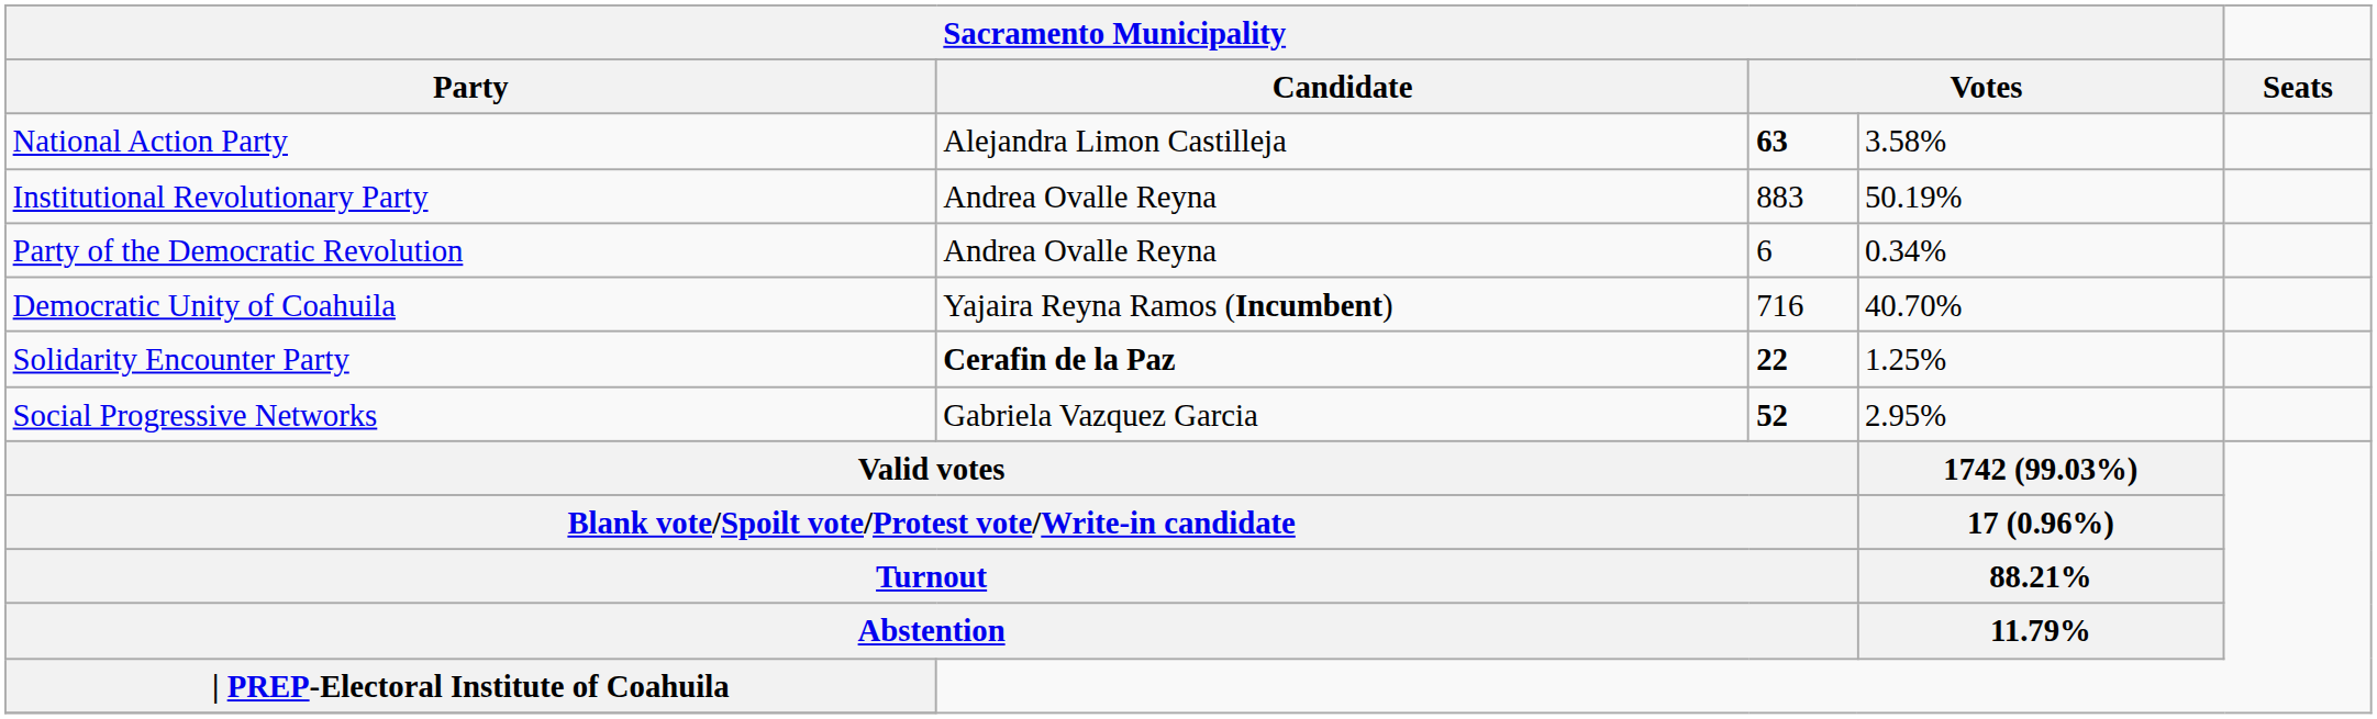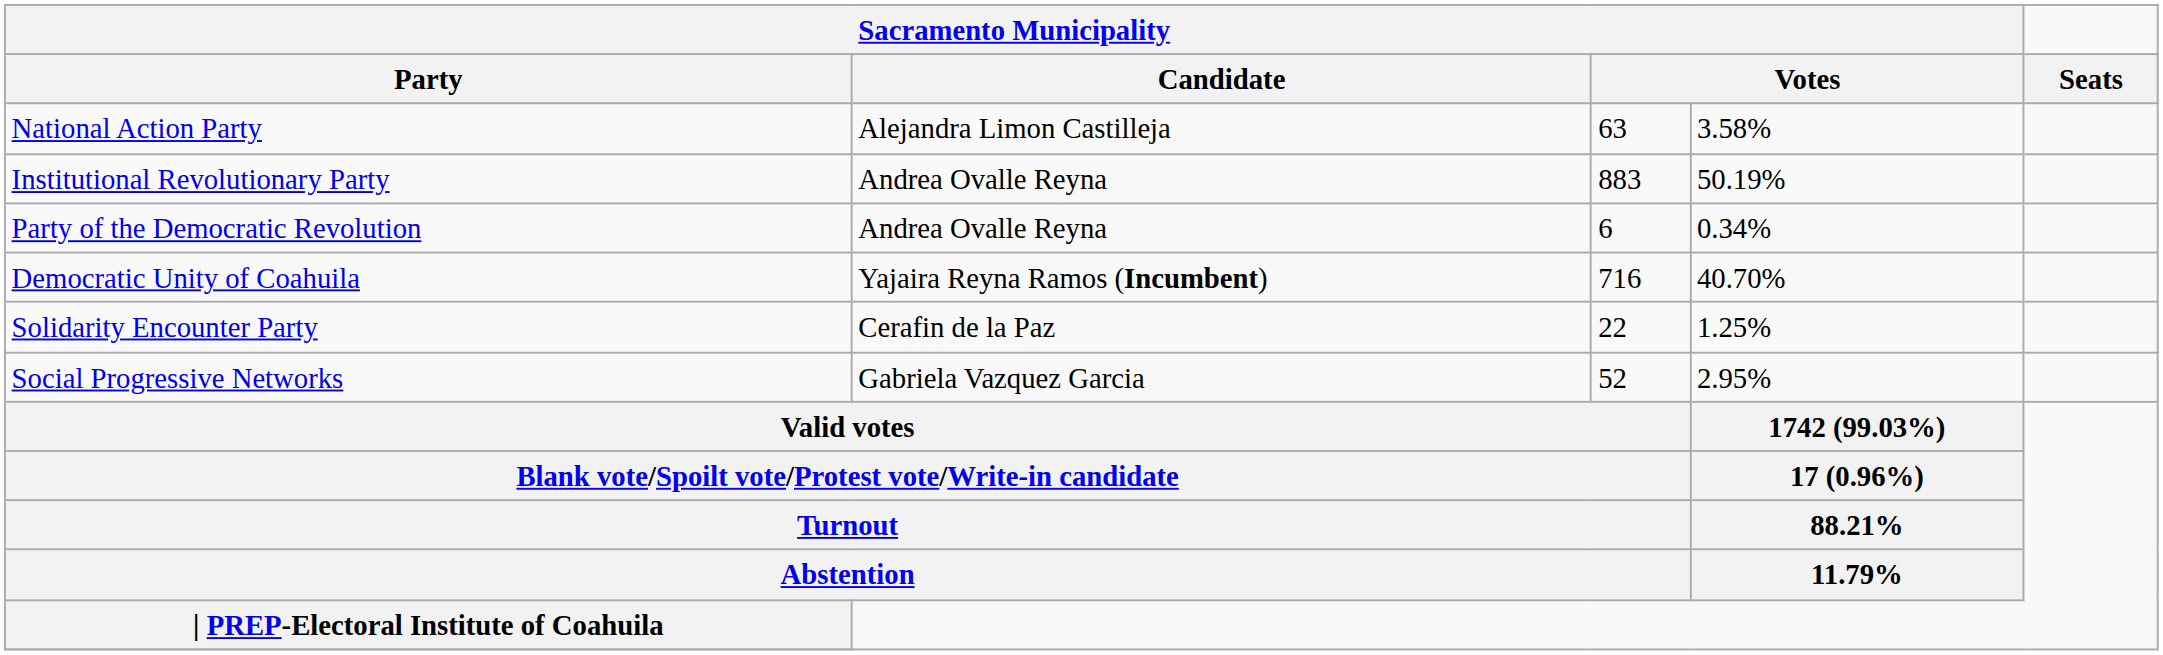National Action Party | column 3: bold -> normal
Solidarity Encounter Party | Sacramento Municipality / Candidate: bold -> normal
Solidarity Encounter Party | column 3: bold -> normal
Social Progressive Networks | column 3: bold -> normal
